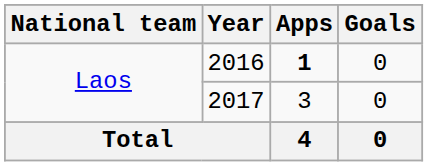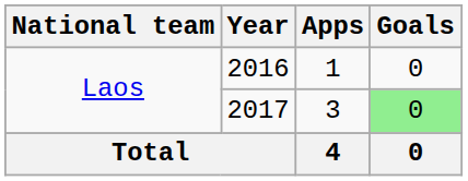2016 | Apps: bold -> normal
2017 | Goals: no background -> lightgreen background
